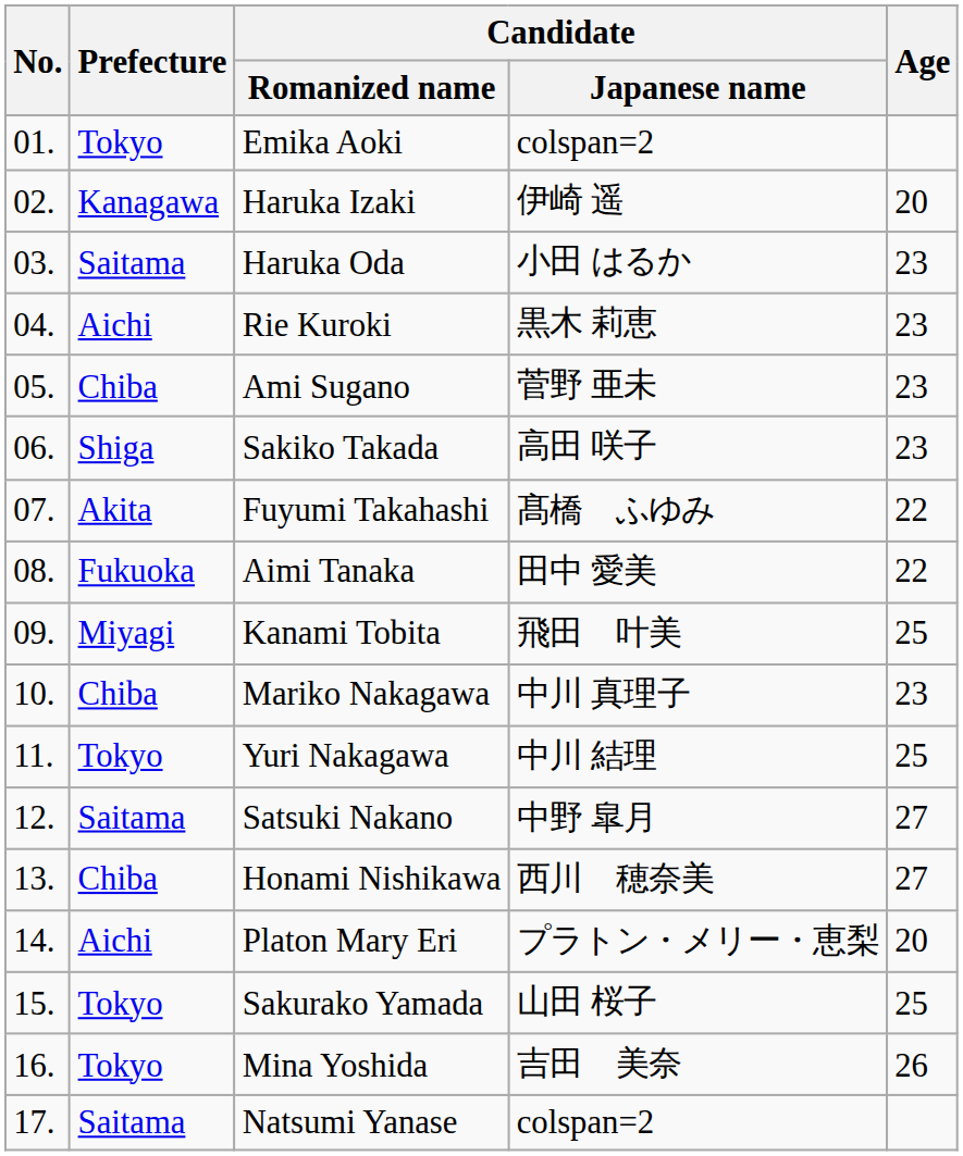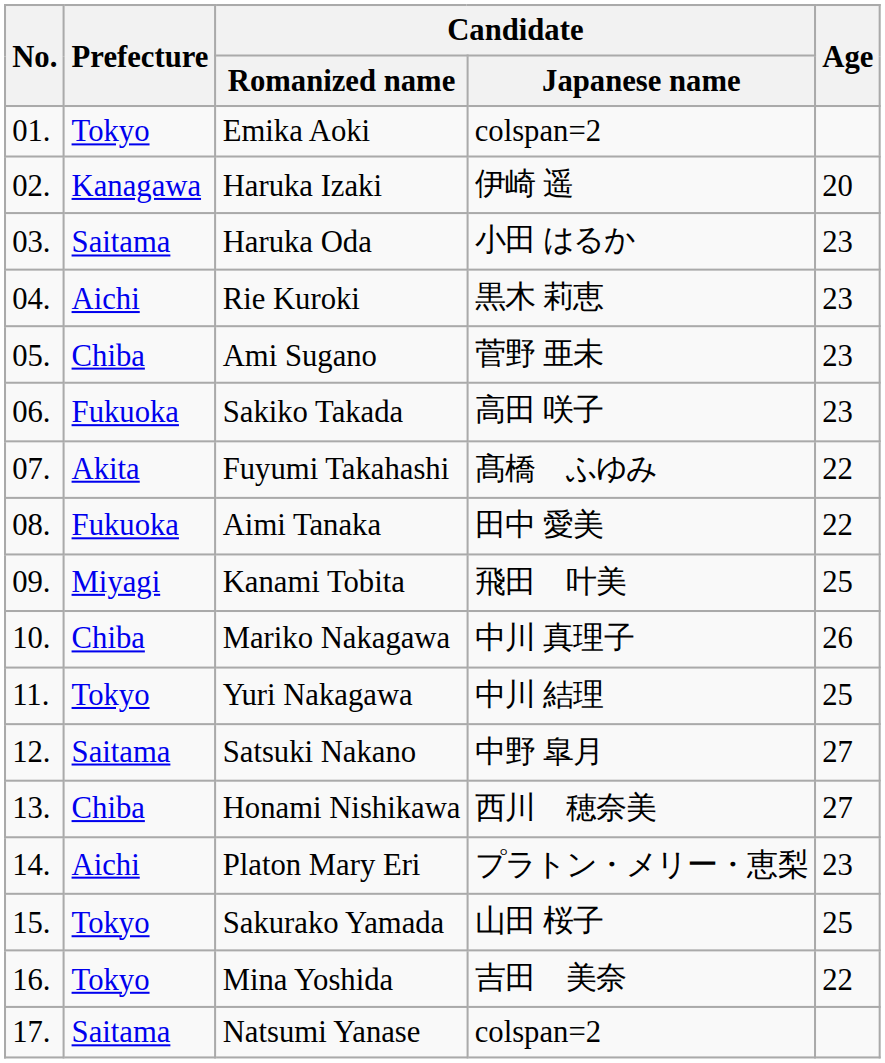Sakiko Takada | Prefecture: Shiga -> Fukuoka
Mariko Nakagawa | Age: 23 -> 26
Platon Mary Eri | Age: 20 -> 23
Mina Yoshida | Age: 26 -> 22
